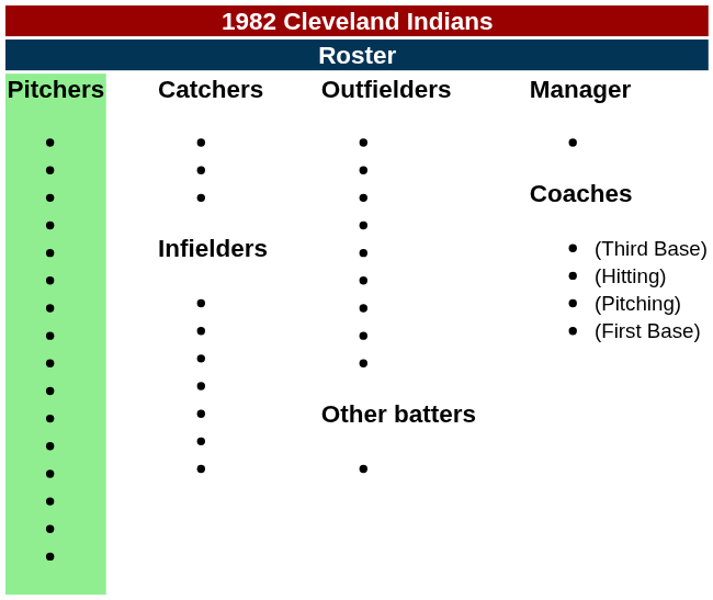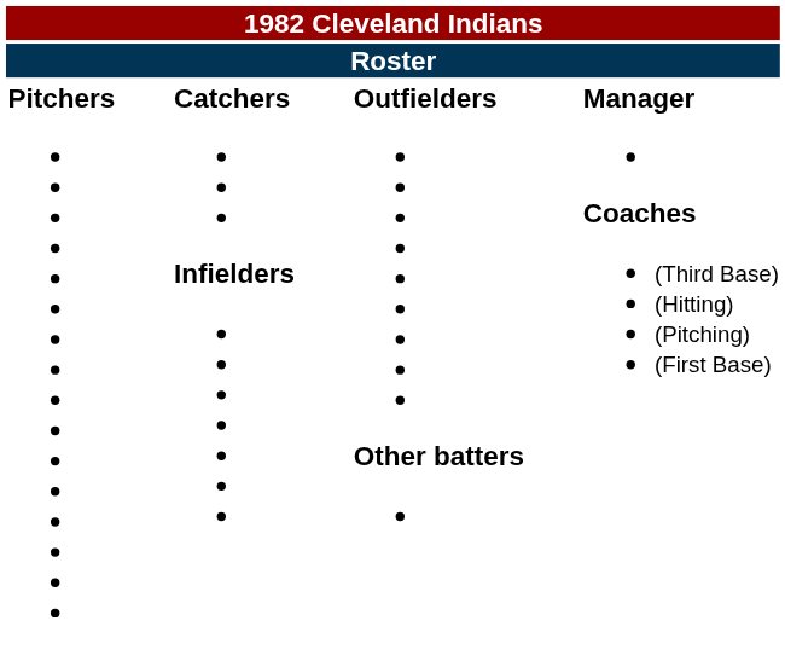Pitchers | column 1: lightgreen background -> no background
